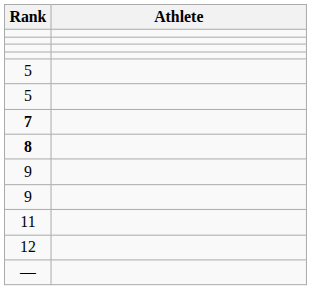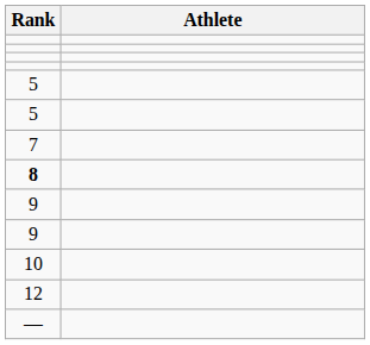row 8 | Rank: bold -> normal
row 12 | Rank: 11 -> 10
